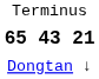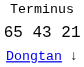row 2 | column 1: bold -> normal
